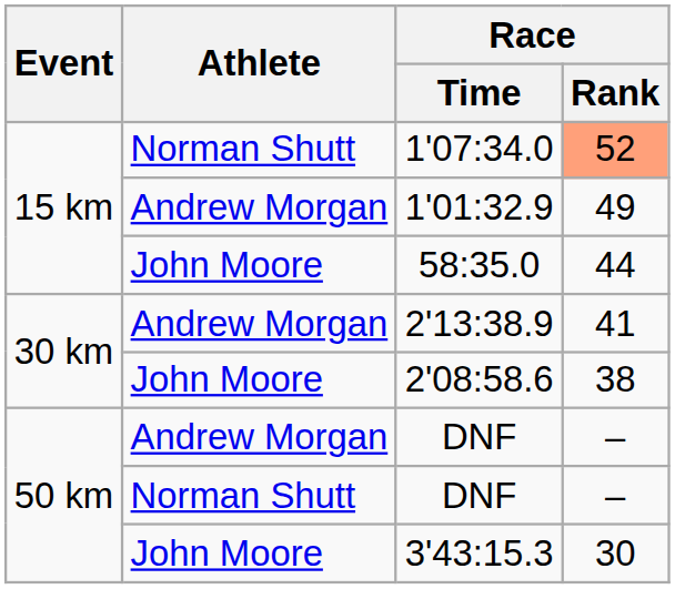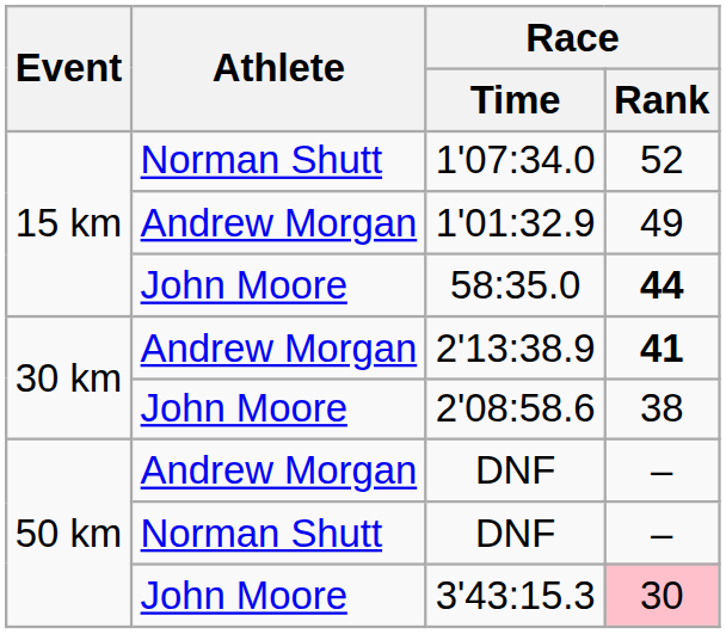1'07:34.0 | Race / Rank: lightsalmon background -> no background
58:35.0 | Race / Rank: normal -> bold
2'13:38.9 | Race / Rank: normal -> bold
3'43:15.3 | Race / Rank: no background -> pink background
